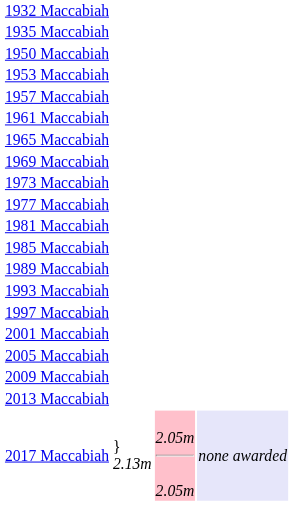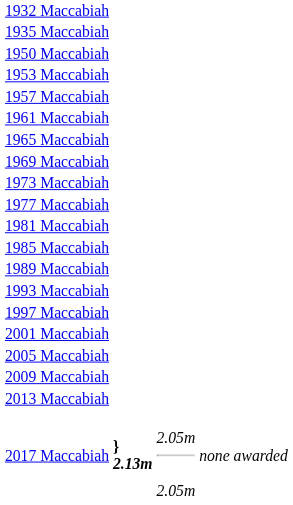2017 Maccabiah | column 2: normal -> bold
2017 Maccabiah | column 3: pink background -> no background
2017 Maccabiah | column 4: lavender background -> no background
